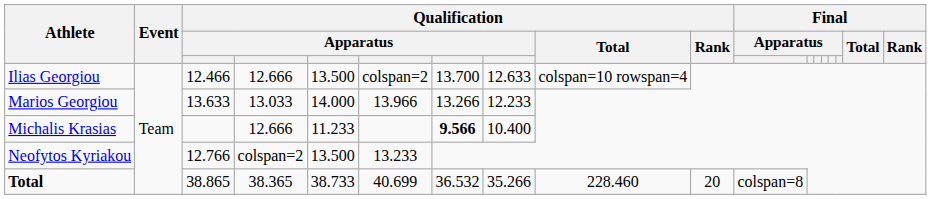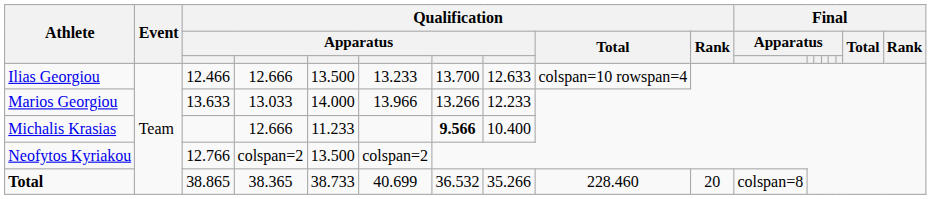Ilias Georgiou | column 6: colspan=2 -> 13.233
Neofytos Kyriakou | column 6: 13.233 -> colspan=2
